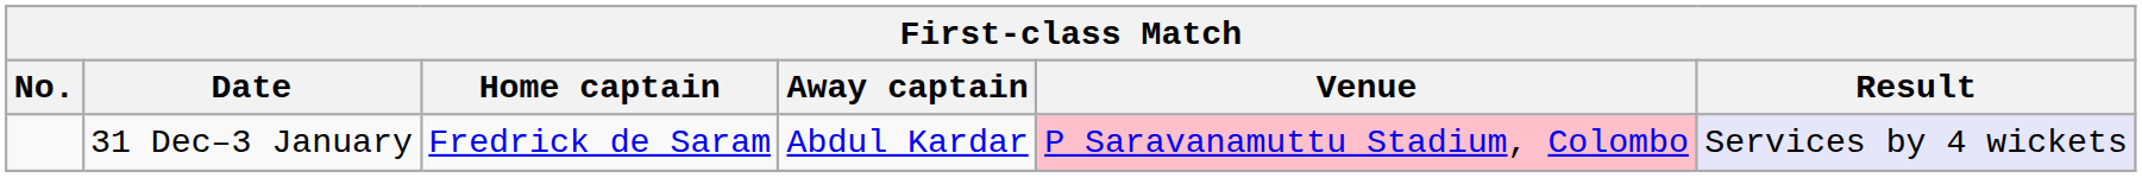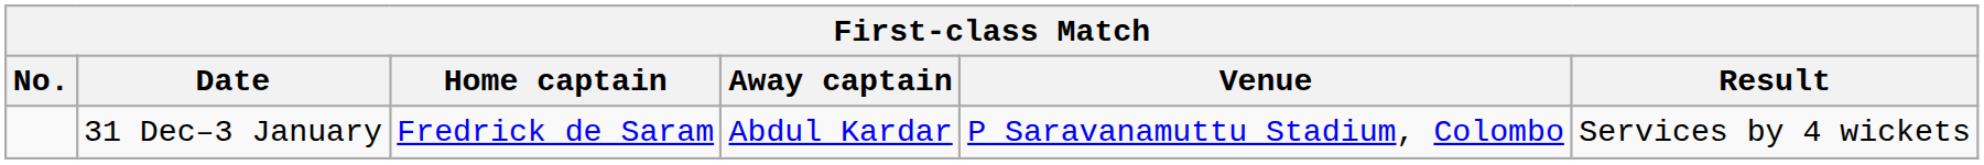31 Dec–3 January | Venue: pink background -> no background
31 Dec–3 January | Result: lavender background -> no background
